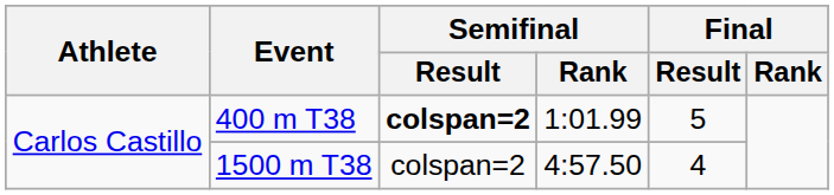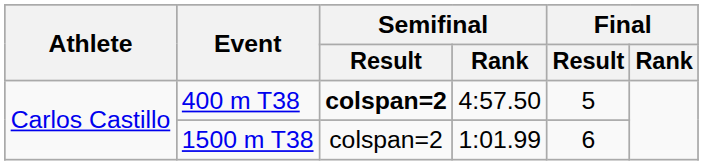400 m T38 | Semifinal / Rank: 1:01.99 -> 4:57.50
1500 m T38 | Semifinal / Rank: 4:57.50 -> 1:01.99
1500 m T38 | Final / Result: 4 -> 6
